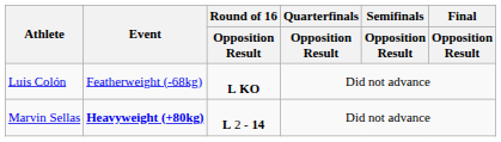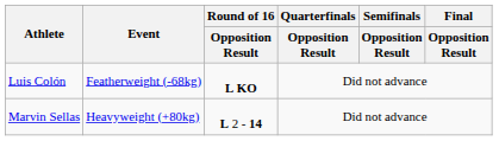Marvin Sellas | Event: bold -> normal
